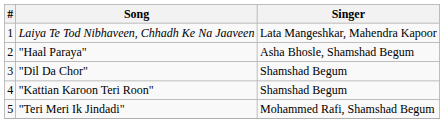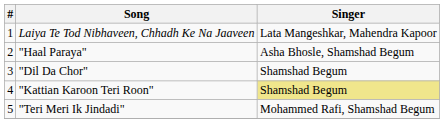"Kattian Karoon Teri Roon" | Singer: no background -> khaki background
